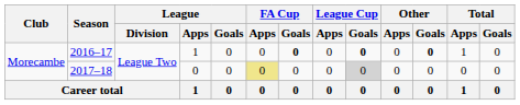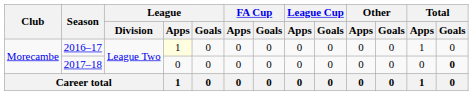2016–17 | League / Apps: no background -> lightyellow background
2016–17 | FA Cup / Goals: bold -> normal
2016–17 | League Cup / Goals: bold -> normal
2016–17 | Other / Goals: bold -> normal
2017–18 | FA Cup / Apps: khaki background -> no background
2017–18 | League Cup / Goals: lightgrey background -> no background
2017–18 | Total / Goals: normal -> bold
